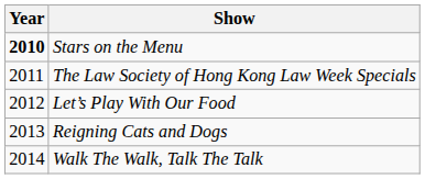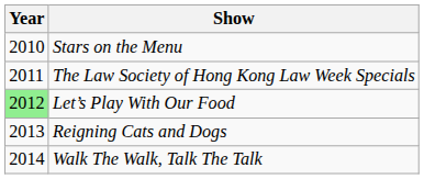Stars on the Menu | Year: bold -> normal
Let’s Play With Our Food | Year: no background -> lightgreen background
